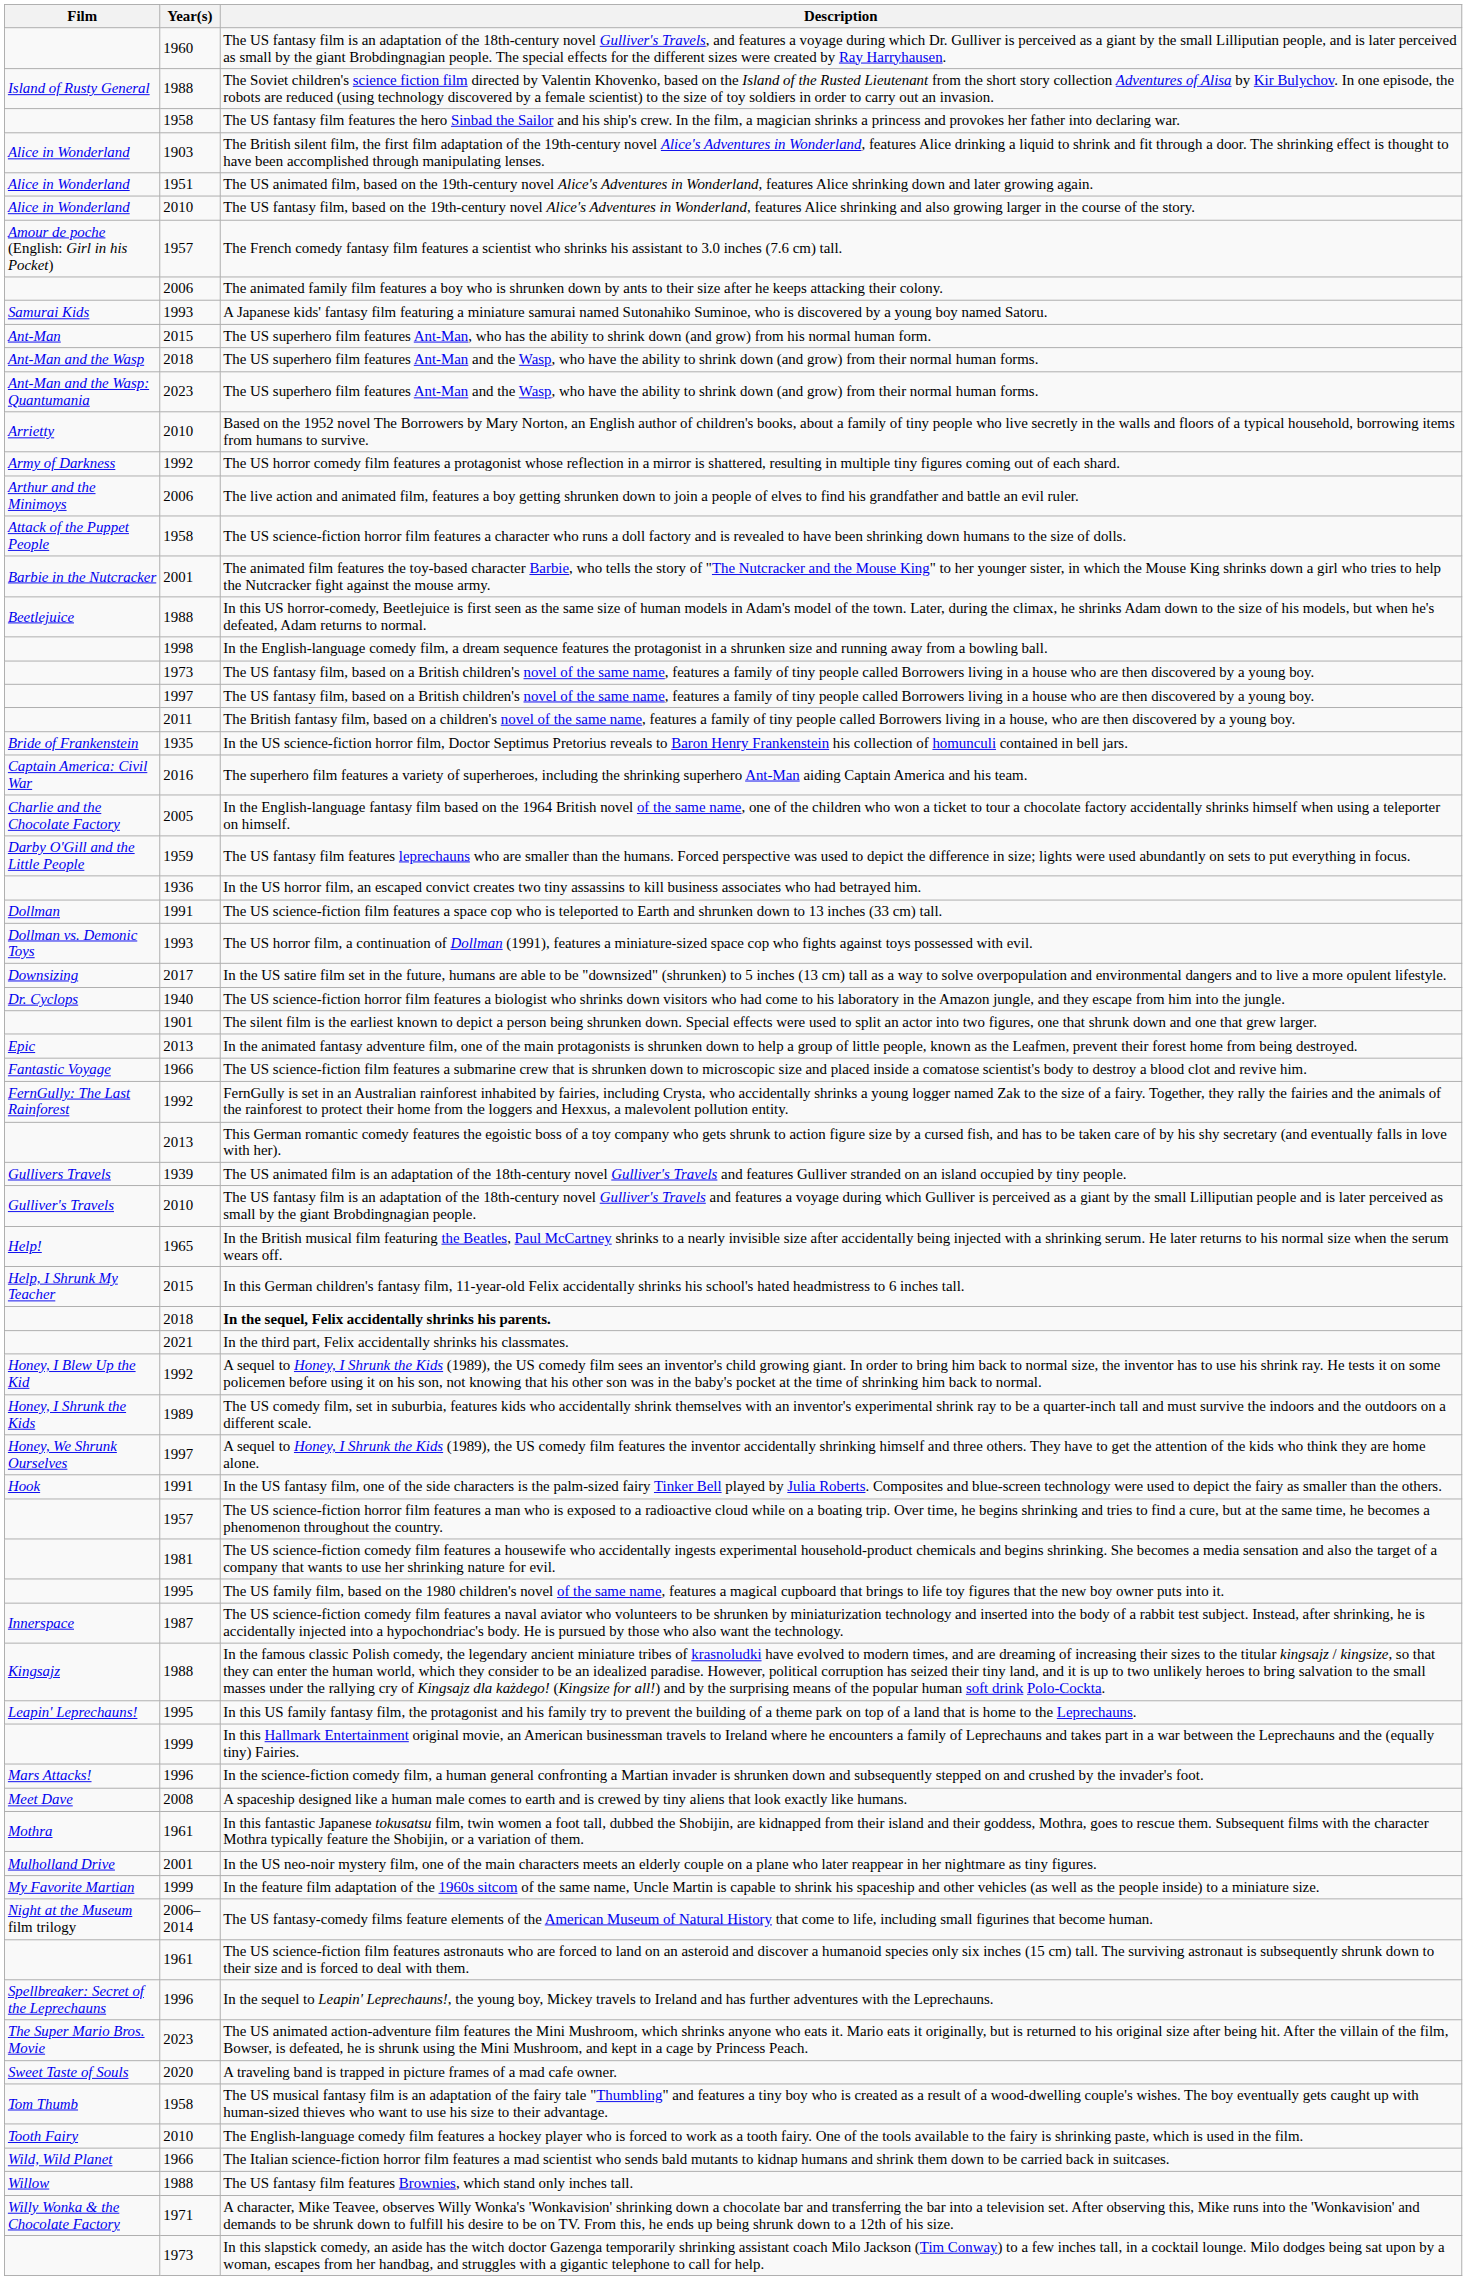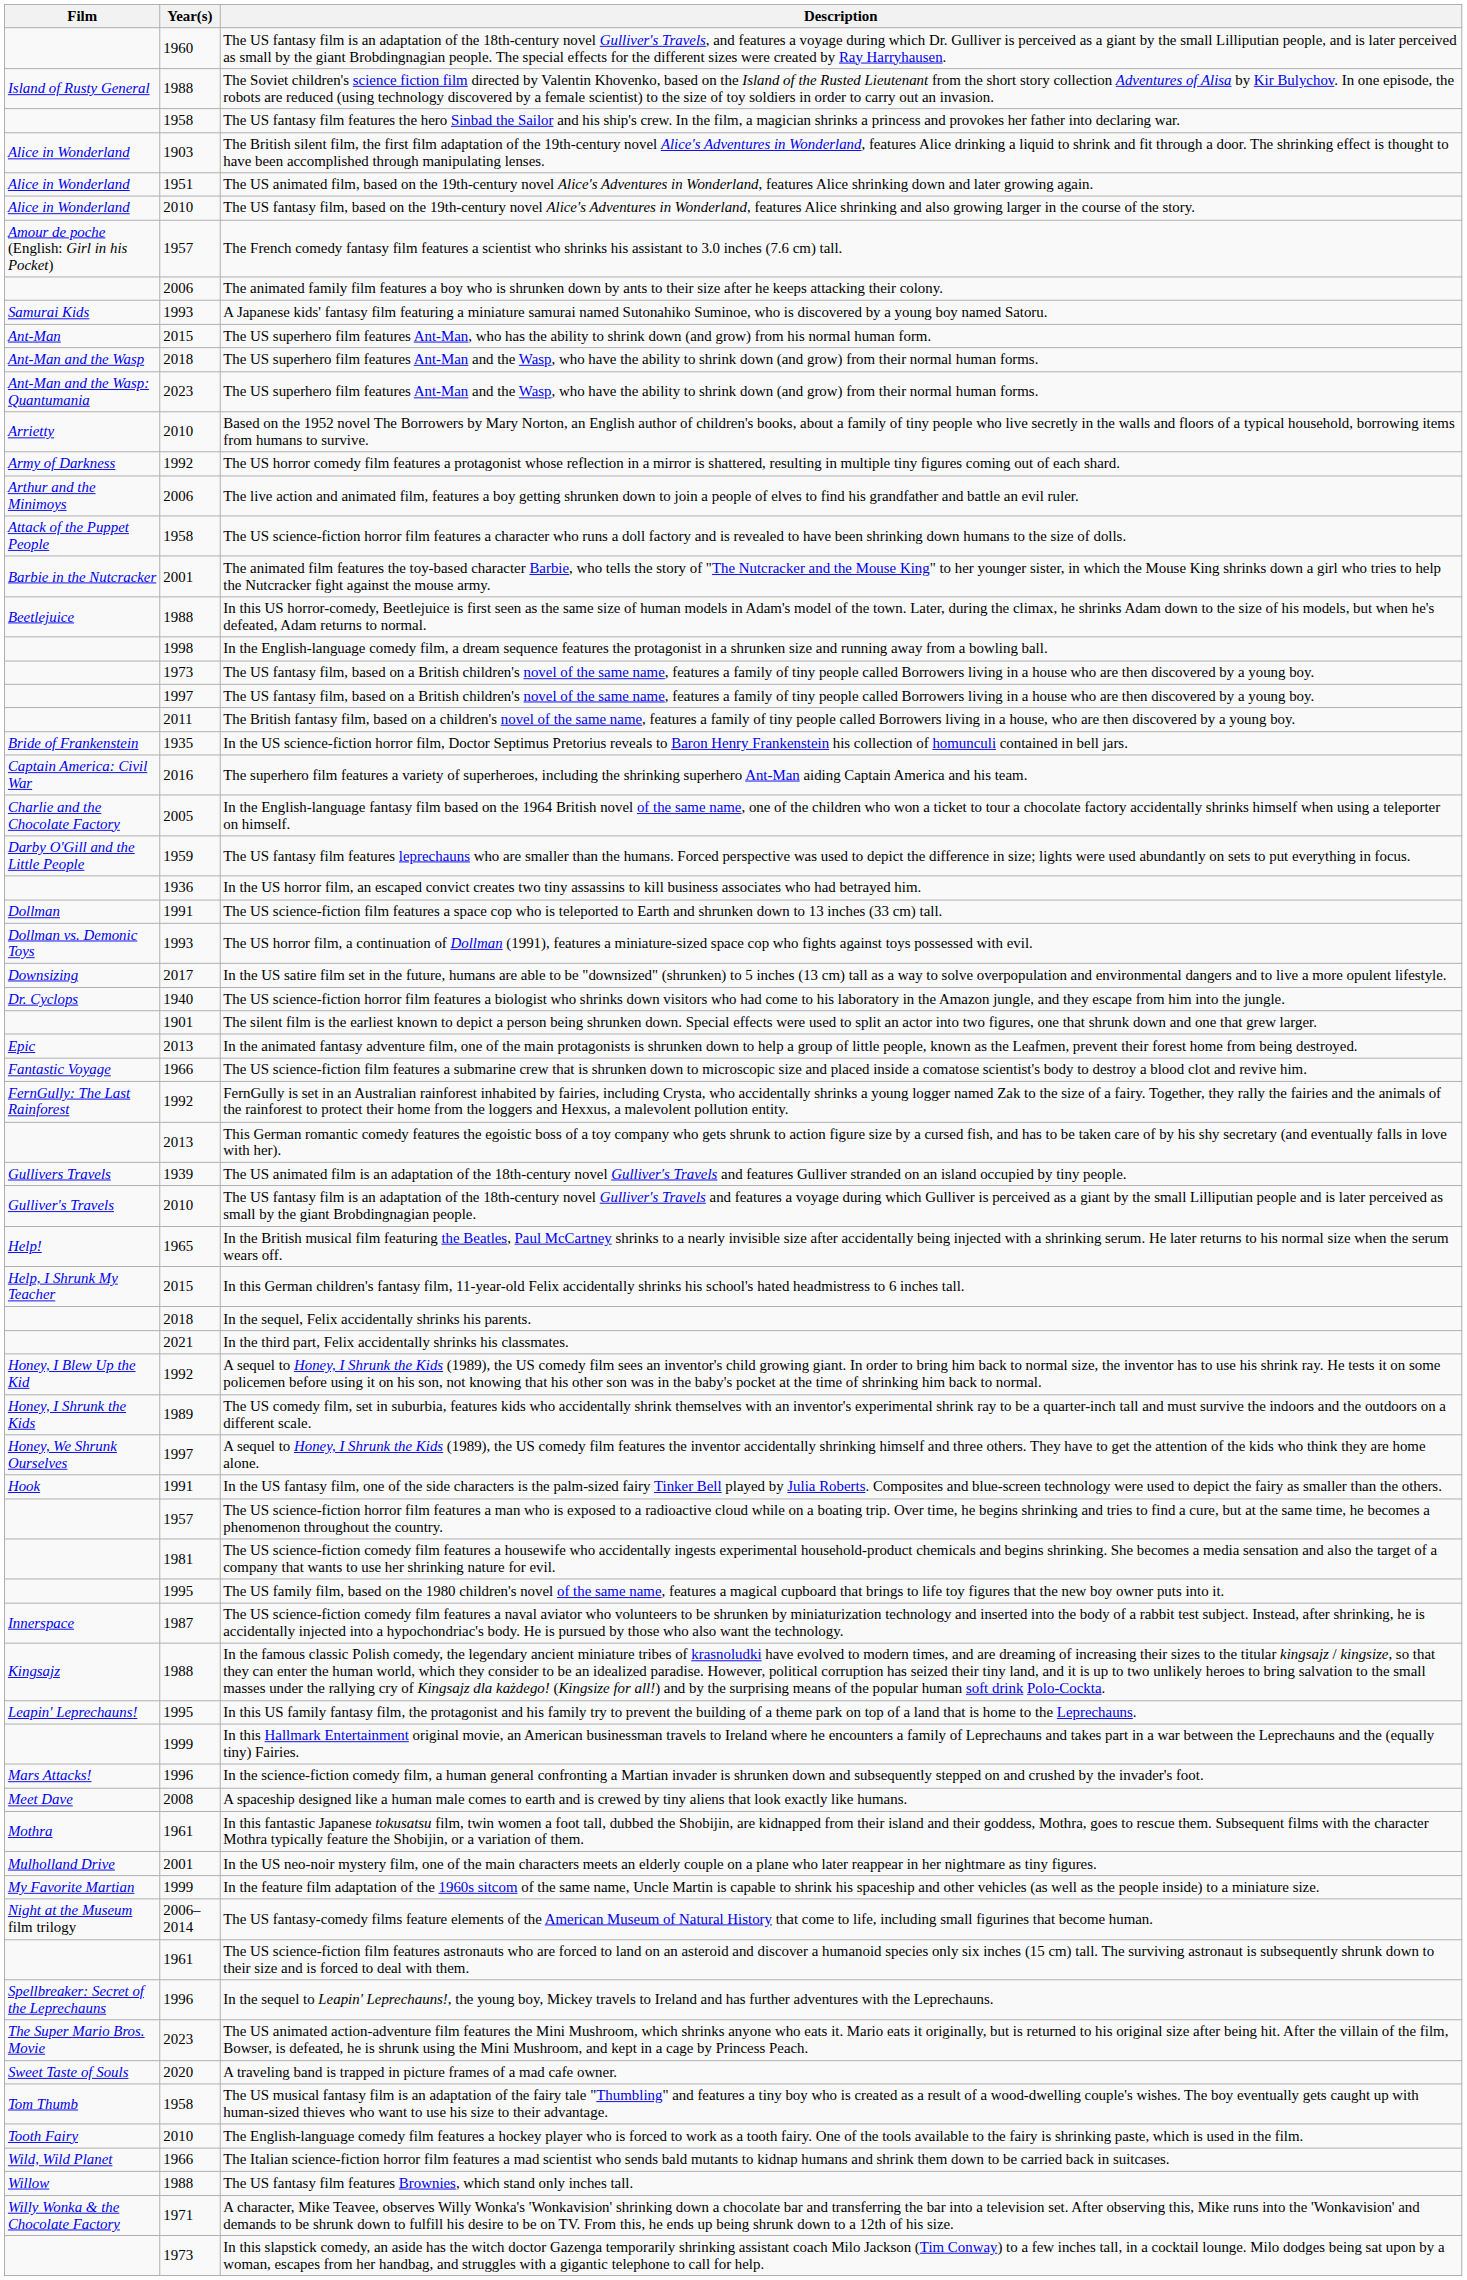In the sequel, Felix accidentally shrinks his parents. | Description: bold -> normal
